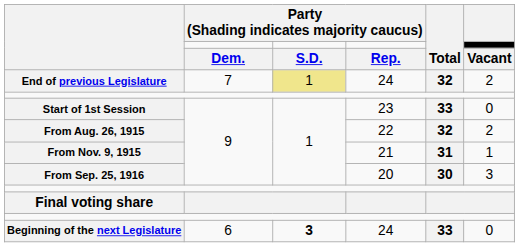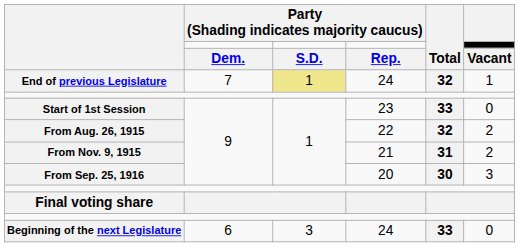End of previous Legislature | column 6: 2 -> 1
From Nov. 9, 1915 | column 6: 1 -> 2
Beginning of the next Legislature | column 3: bold -> normal
